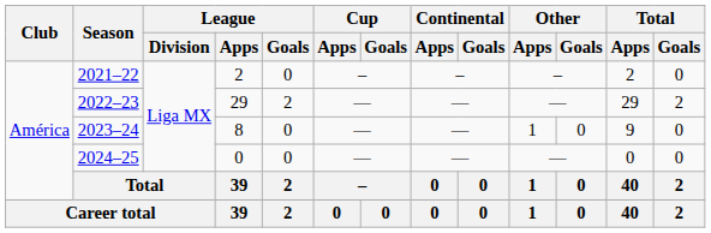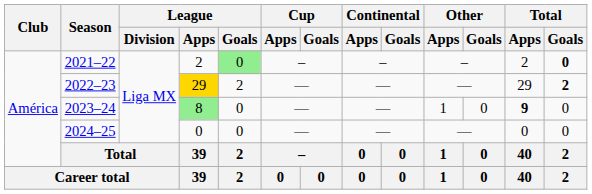2021–22 | League / Goals: no background -> lightgreen background
2021–22 | Total / Goals: normal -> bold
2022–23 | League / Apps: no background -> gold background
2022–23 | Total / Goals: normal -> bold
2023–24 | League / Apps: no background -> lightgreen background
2023–24 | Total / Apps: normal -> bold
